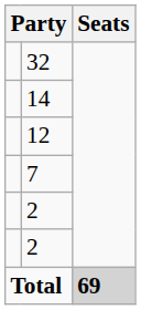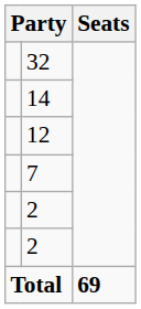Total | Seats: lightgrey background -> no background
